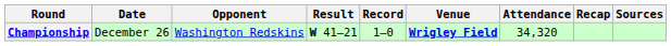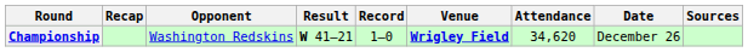columns swapped: Date <-> Recap
Championship | Attendance: 34,320 -> 34,620
